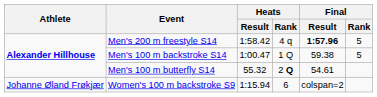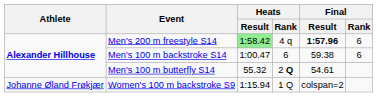Men's 200 m freestyle S14 | Heats / Result: no background -> lightgreen background
Men's 200 m freestyle S14 | Final / Rank: 5 -> 6
Men's 100 m backstroke S14 | Heats / Rank: 1 Q -> 6
Men's 100 m backstroke S14 | Final / Rank: 5 -> 6
Women's 100 m backstroke S9 | Heats / Rank: 6 -> 1 Q
